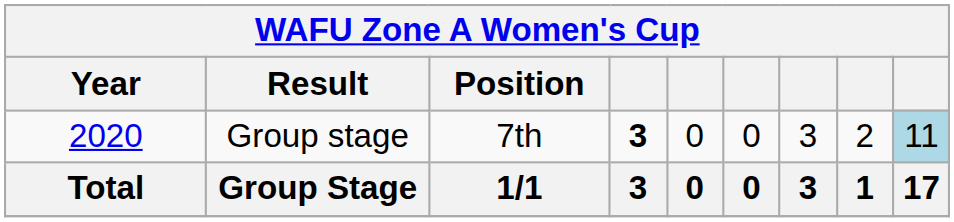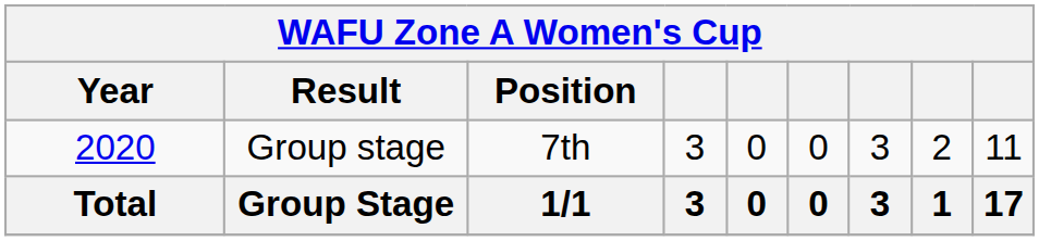Group stage | column 4: bold -> normal
Group stage | column 9: lightblue background -> no background
